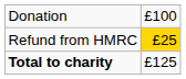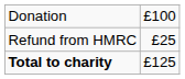Refund from HMRC | column 2: gold background -> no background
